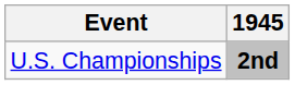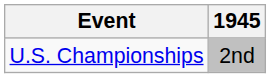U.S. Championships | 1945: bold -> normal
